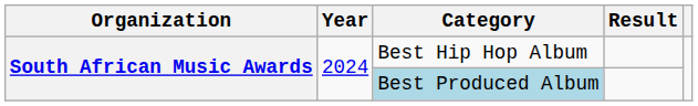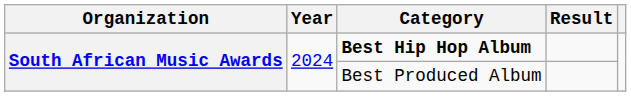Best Hip Hop Album | Category: normal -> bold
Best Produced Album | Category: lightblue background -> no background
